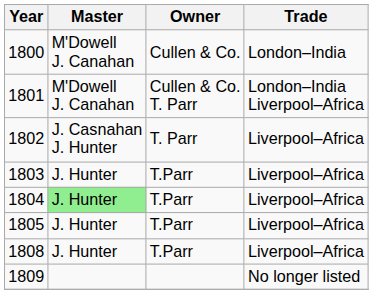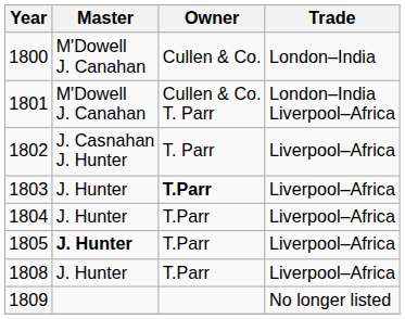1803 | Owner: normal -> bold
1804 | Master: lightgreen background -> no background
1805 | Master: normal -> bold
